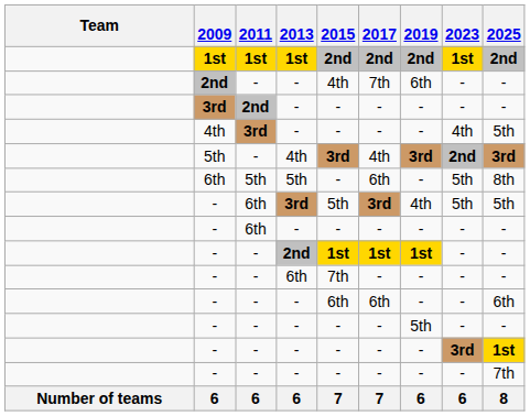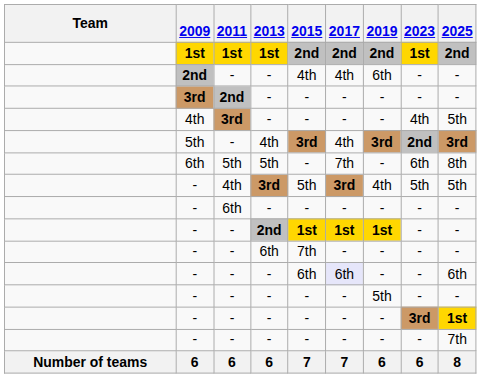row 3 | 2017: 7th -> 4th
row 7 | 2017: 6th -> 7th
row 7 | 2023: 5th -> 6th
row 8 | 2011: 6th -> 4th
row 12 | 2017: no background -> lavender background
